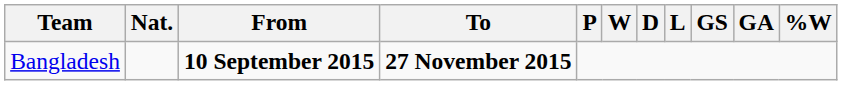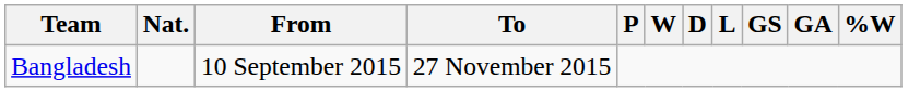Bangladesh | From: bold -> normal
Bangladesh | To: bold -> normal
